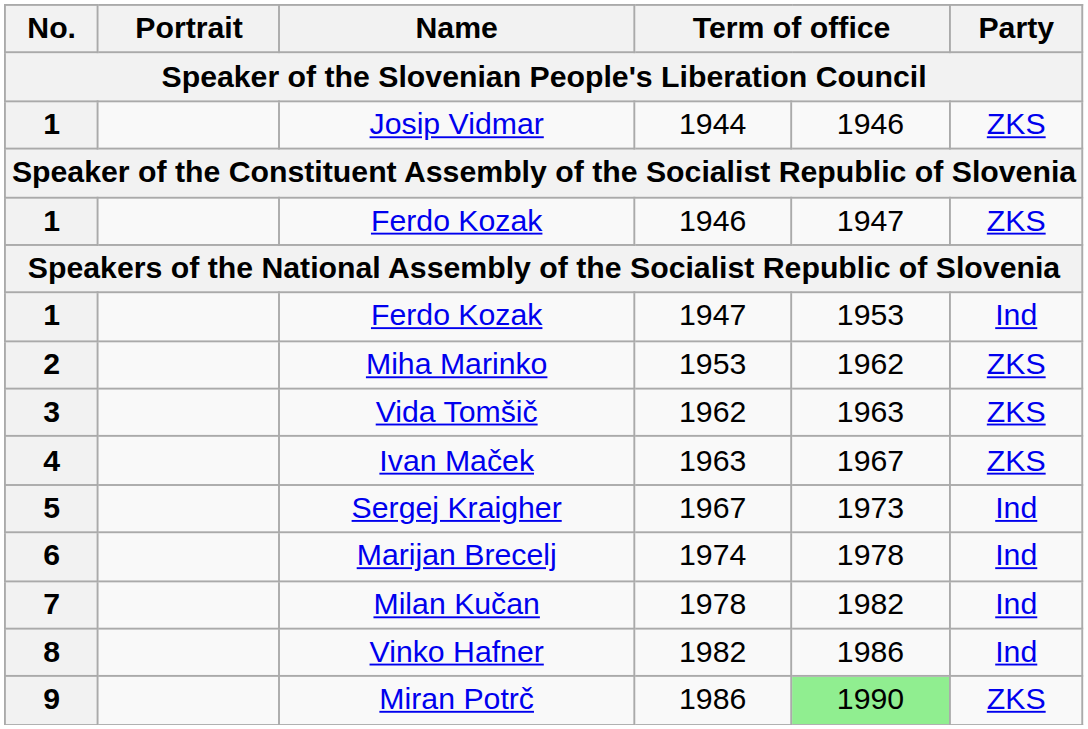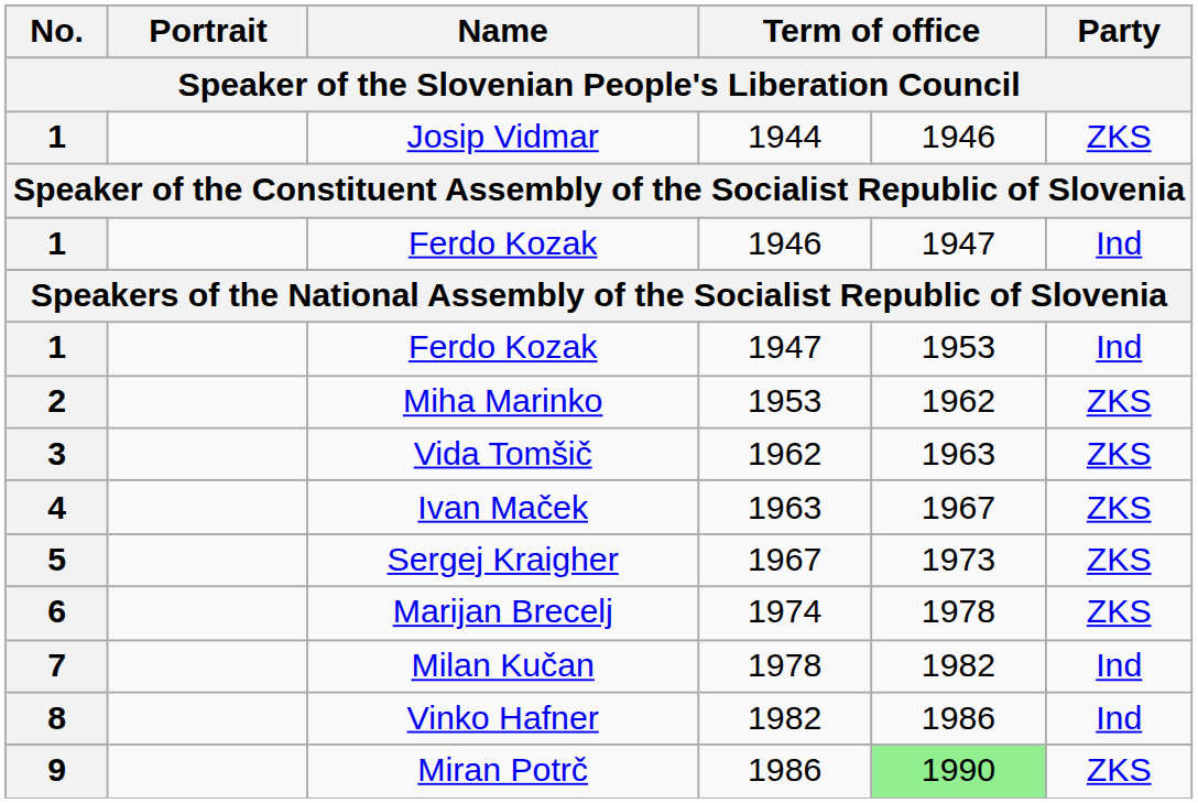Ferdo Kozak / 1946 | Party: ZKS -> Ind
Sergej Kraigher | Party: Ind -> ZKS
Marijan Brecelj | Party: Ind -> ZKS
